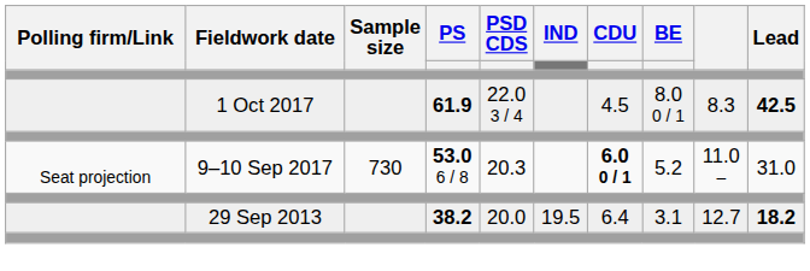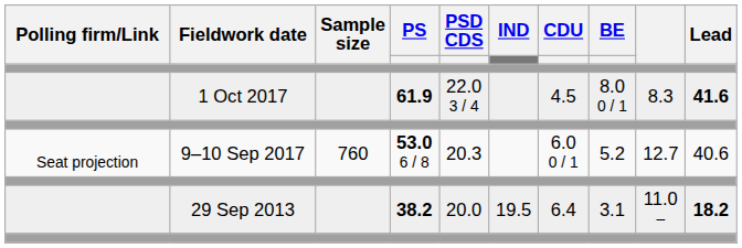1 Oct 2017 | Lead: 42.5 -> 41.6
9–10 Sep 2017 | Sample size: 730 -> 760
9–10 Sep 2017 | CDU: bold -> normal
9–10 Sep 2017 | column 9: 11.0 – -> 12.7
9–10 Sep 2017 | Lead: 31.0 -> 40.6
29 Sep 2013 | column 9: 12.7 -> 11.0 –
